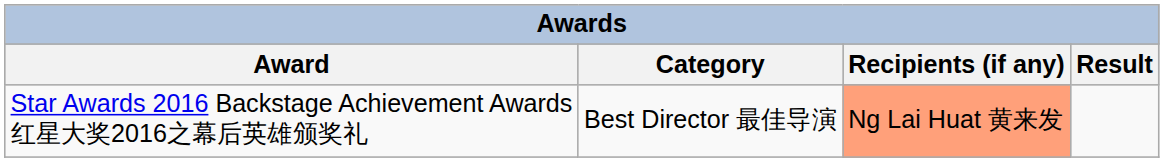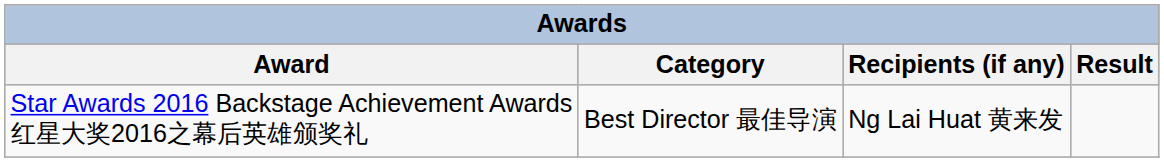row 3 | Recipients (if any): lightsalmon background -> no background
